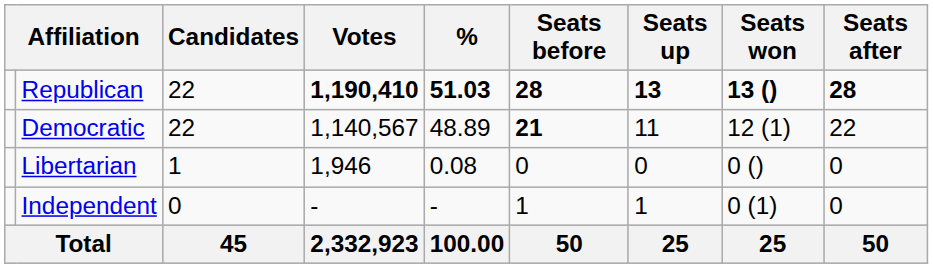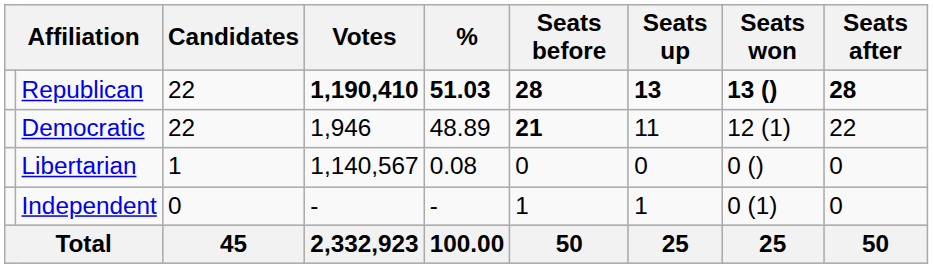Democratic | Votes: 1,140,567 -> 1,946
Libertarian | Votes: 1,946 -> 1,140,567
